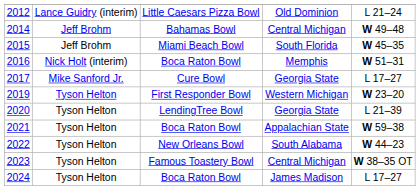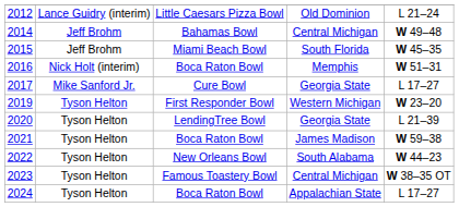2021 | column 4: Appalachian State -> James Madison
2024 | column 4: James Madison -> Appalachian State
